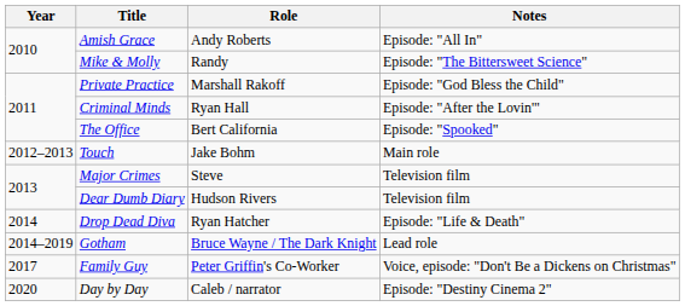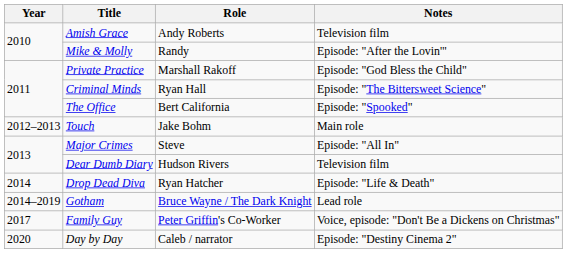Amish Grace | Notes: Episode: "All In" -> Television film
Mike & Molly | Notes: Episode: "The Bittersweet Science" -> Episode: "After the Lovin'"
Criminal Minds | Notes: Episode: "After the Lovin'" -> Episode: "The Bittersweet Science"
Major Crimes | Notes: Television film -> Episode: "All In"
